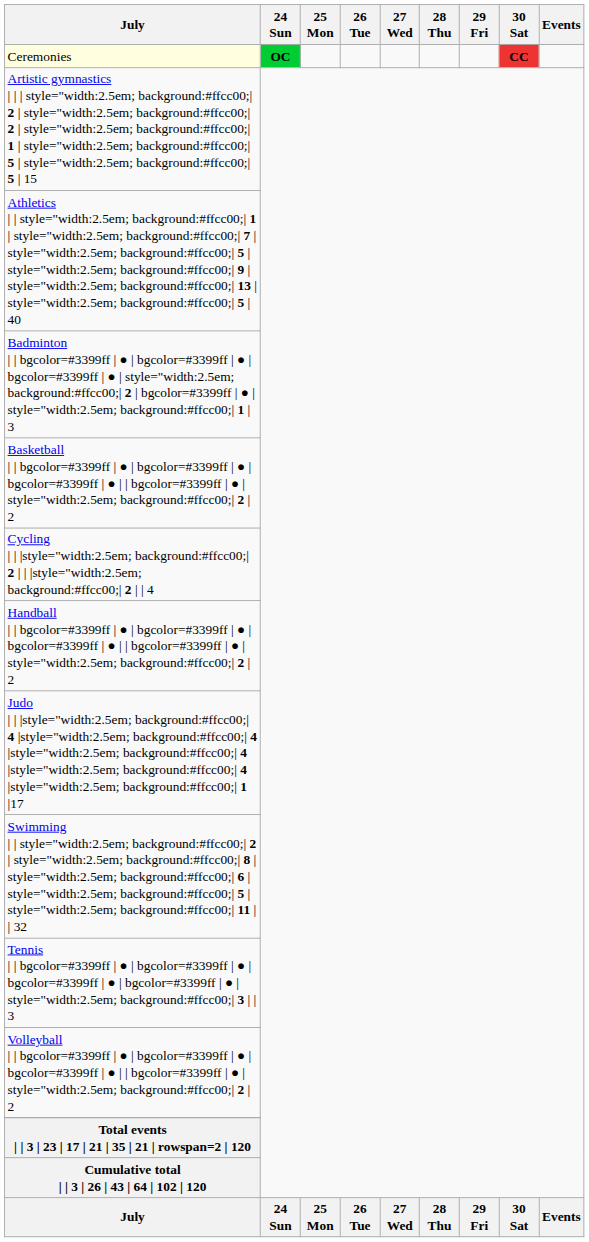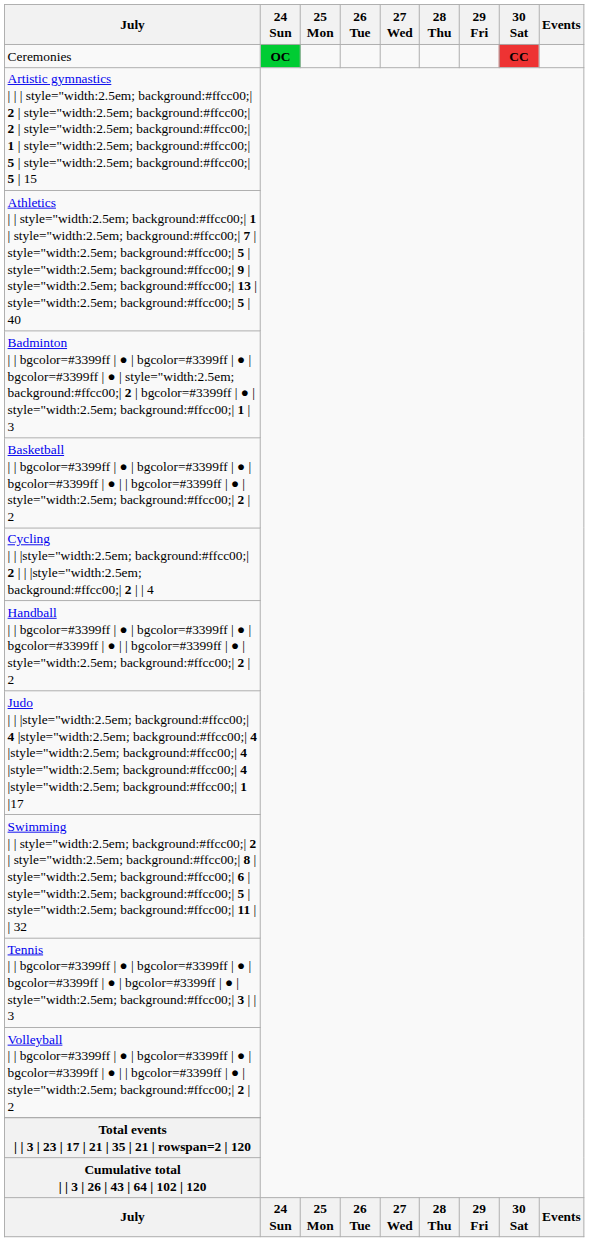Ceremonies | July: lightyellow background -> no background
